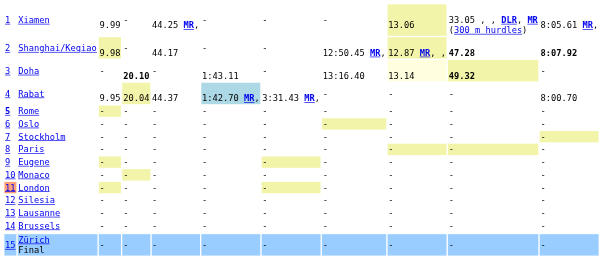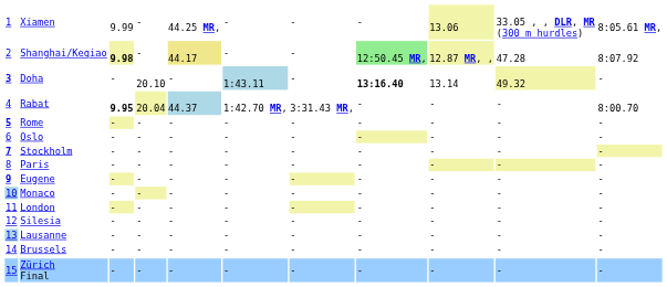Shanghai/Keqiao | column 3: normal -> bold
Shanghai/Keqiao | column 5: no background -> khaki background
Shanghai/Keqiao | column 8: no background -> lightgreen background
Shanghai/Keqiao | column 10: bold -> normal
Shanghai/Keqiao | column 11: bold -> normal
Doha | column 1: normal -> bold
Doha | column 4: bold -> normal
Doha | column 6: no background -> lightblue background
Doha | column 8: normal -> bold
Doha | column 9: lightyellow background -> no background
Doha | column 10: bold -> normal
Rabat | column 3: normal -> bold
Rabat | column 5: no background -> lightblue background
Rabat | column 6: lightblue background -> no background
Stockholm | column 1: normal -> bold
Eugene | column 1: normal -> bold
Monaco | column 1: no background -> lightblue background
London | column 1: lightsalmon background -> no background
Lausanne | column 1: no background -> lightblue background
